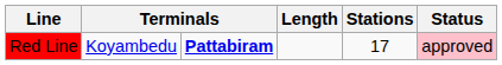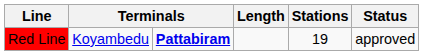Red Line | Stations: 17 -> 19
Red Line | Status: pink background -> no background
